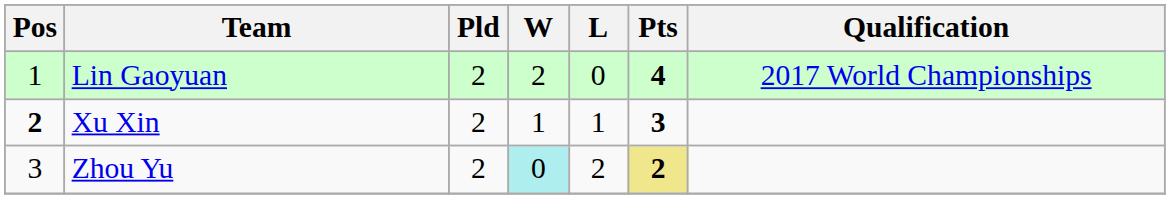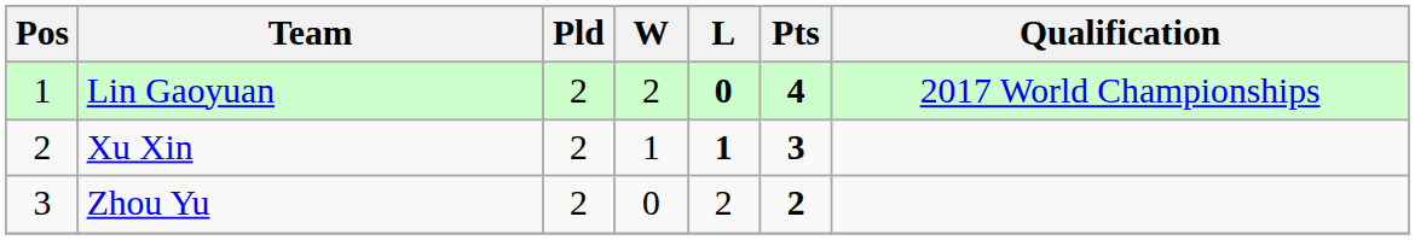Lin Gaoyuan | L: normal -> bold
Xu Xin | Pos: bold -> normal
Xu Xin | L: normal -> bold
Zhou Yu | W: paleturquoise background -> no background
Zhou Yu | Pts: khaki background -> no background
